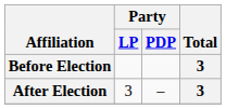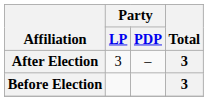rows swapped: Before Election <-> After Election
